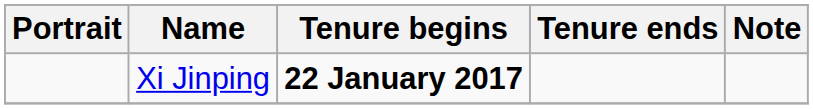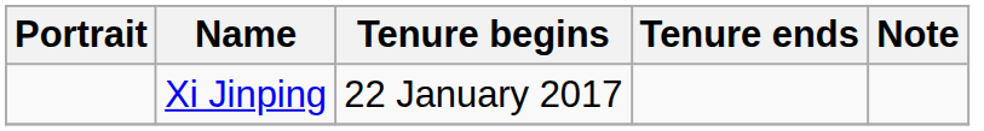Xi Jinping | Tenure begins: bold -> normal
